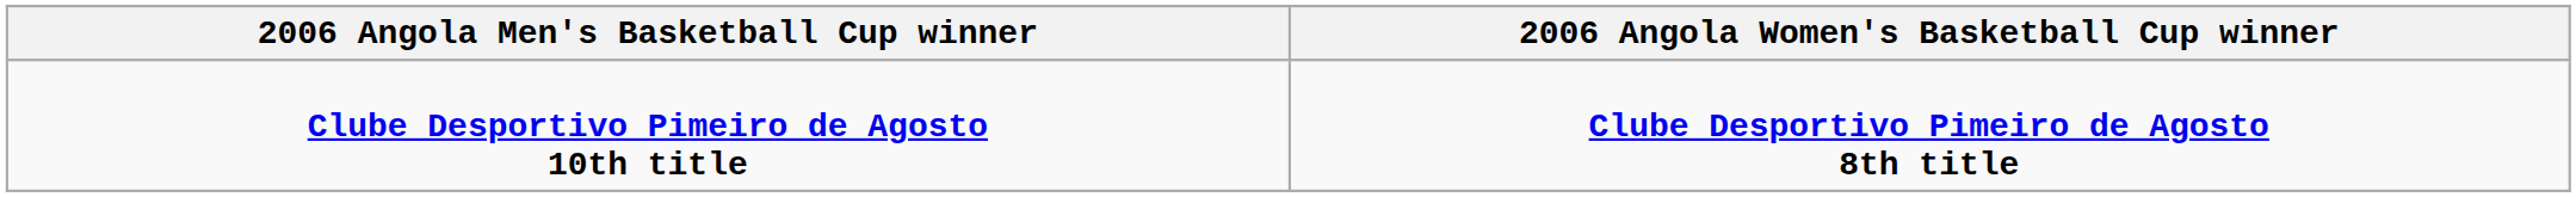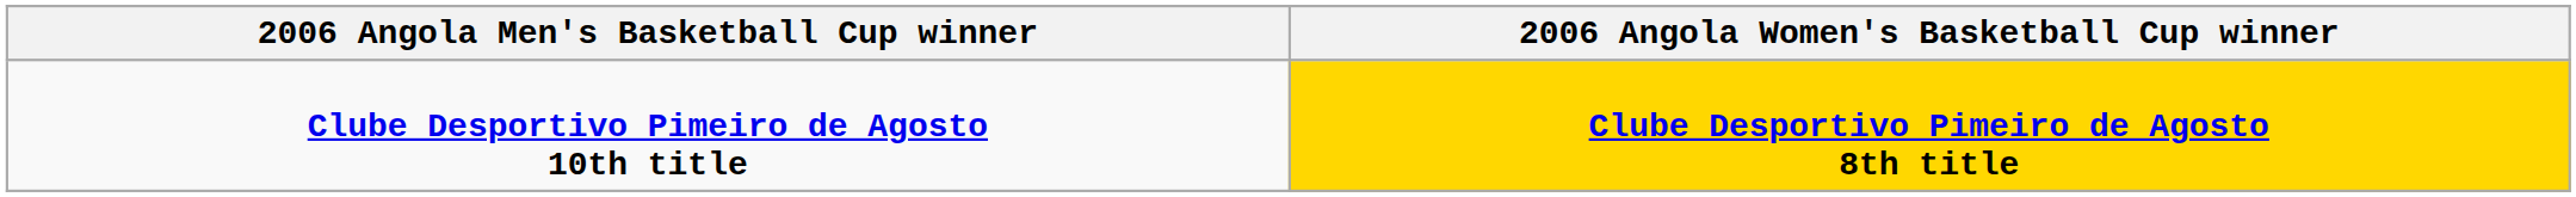Clube Desportivo Pimeiro de Agosto 10th title | 2006 Angola Women's Basketball Cup winner: no background -> gold background
